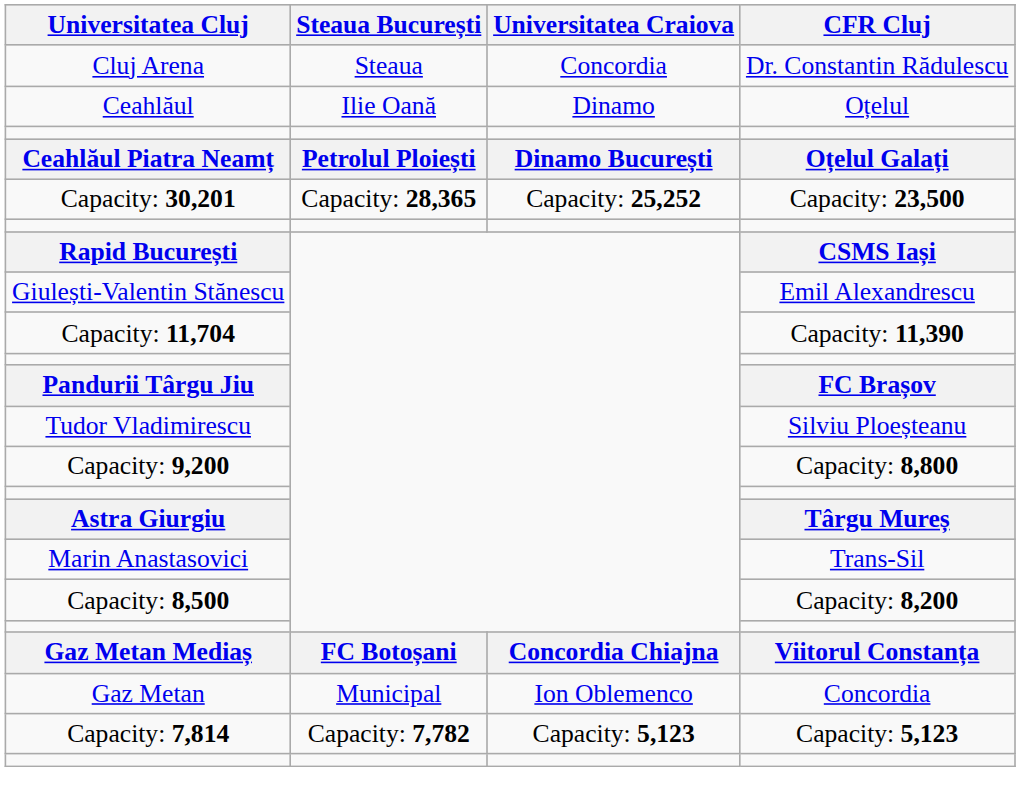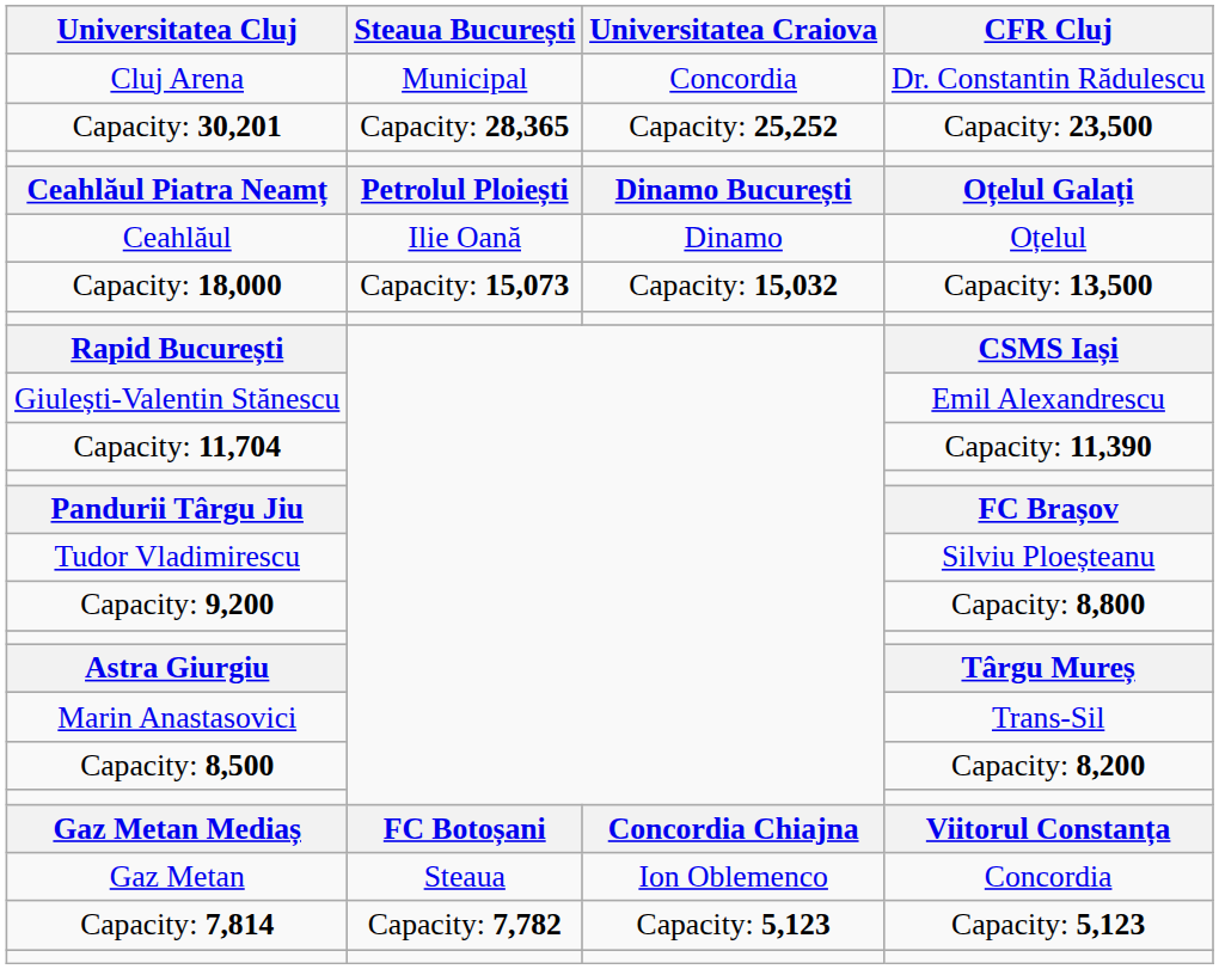Cluj Arena | Steaua București: Steaua -> Municipal
rows swapped: Capacity: 30,201 <-> Ceahlăul
+ row: Capacity: 18,000 | Capacity: 15,073 | Capacity: 15,032 | Capacity: 13,500
Gaz Metan | Steaua București: Municipal -> Steaua
